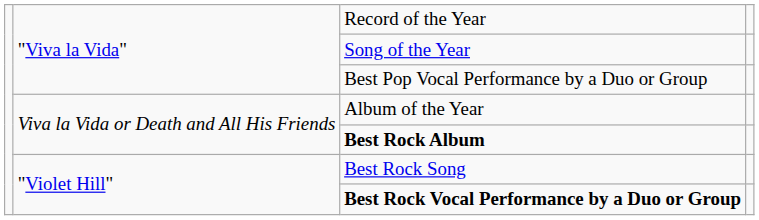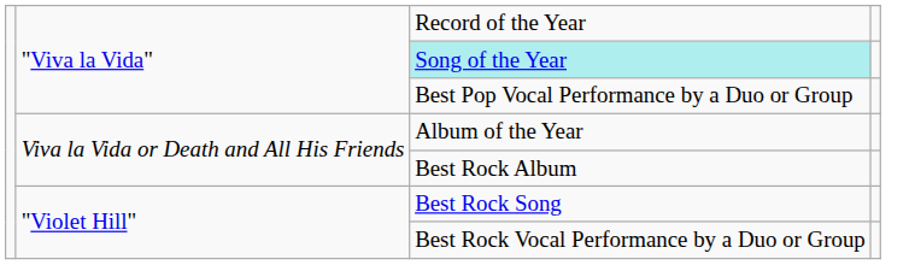Song of the Year | column 3: no background -> paleturquoise background
Best Rock Album | column 3: bold -> normal
Best Rock Vocal Performance by a Duo or Group | column 3: bold -> normal
